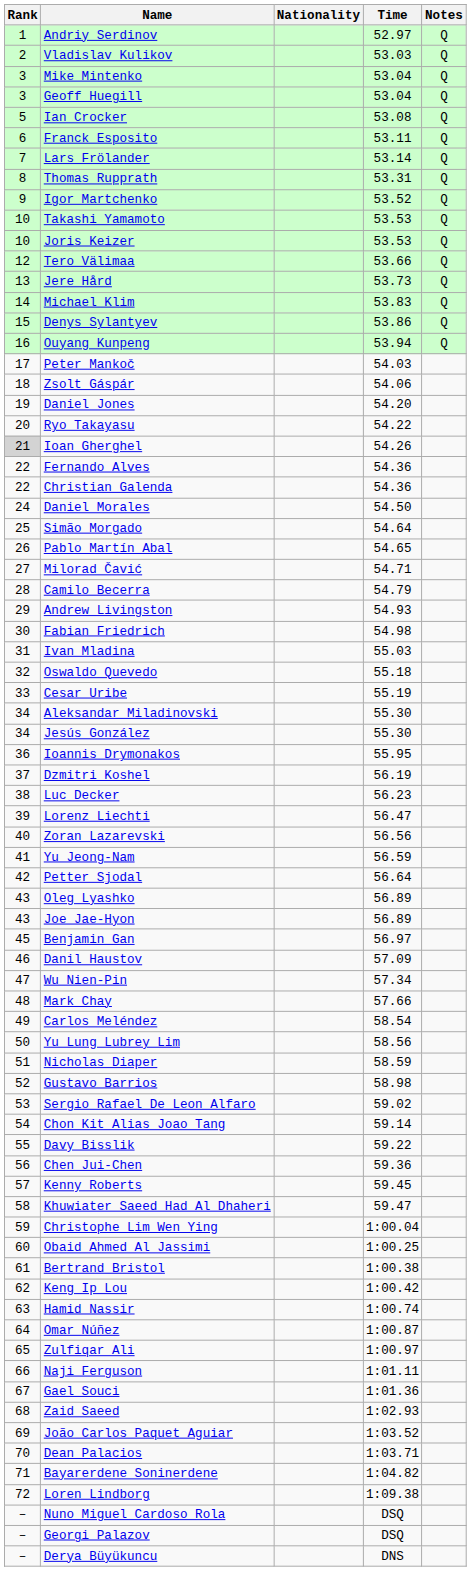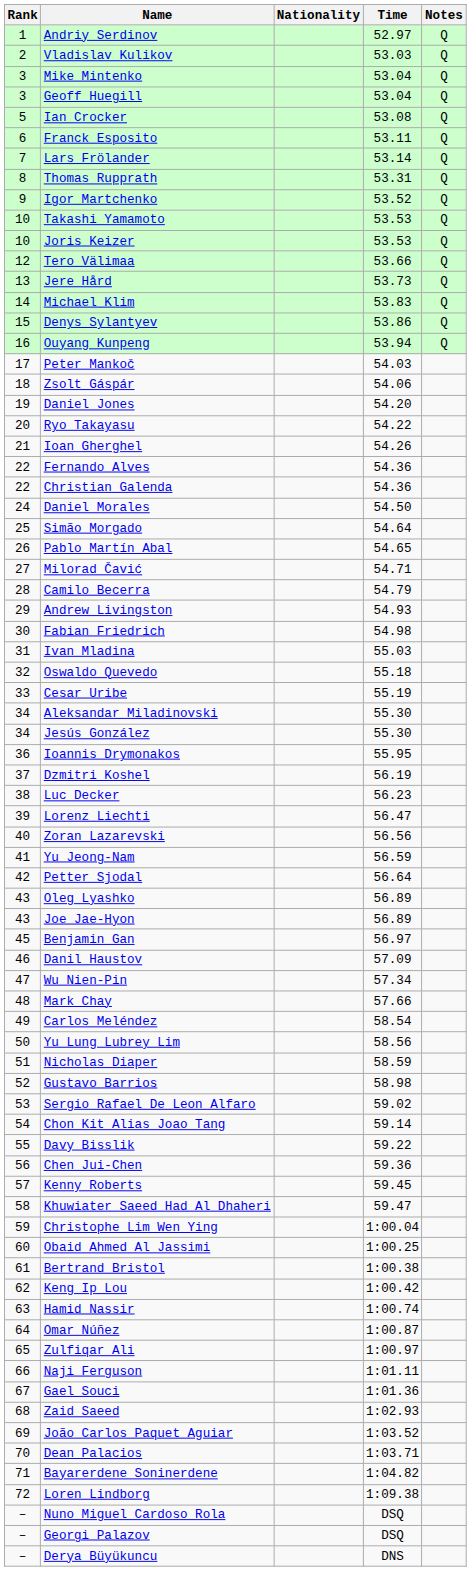Ioan Gherghel | Rank: lightgrey background -> no background
